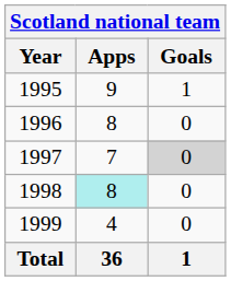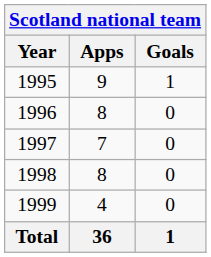1997 | Goals: lightgrey background -> no background
1998 | Apps: paleturquoise background -> no background
